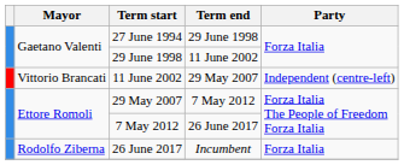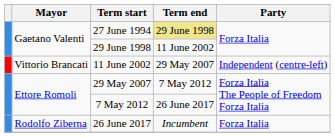27 June 1994 | Term end: no background -> khaki background
